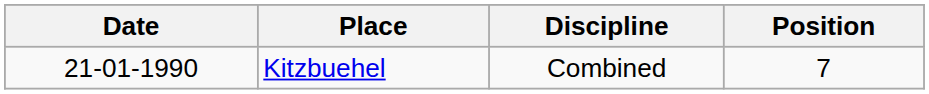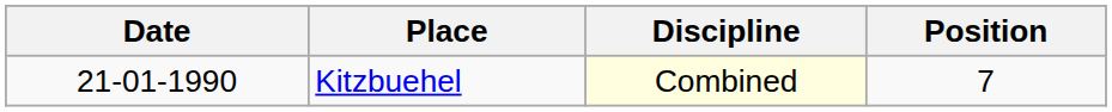row 2 | Discipline: no background -> lightyellow background
